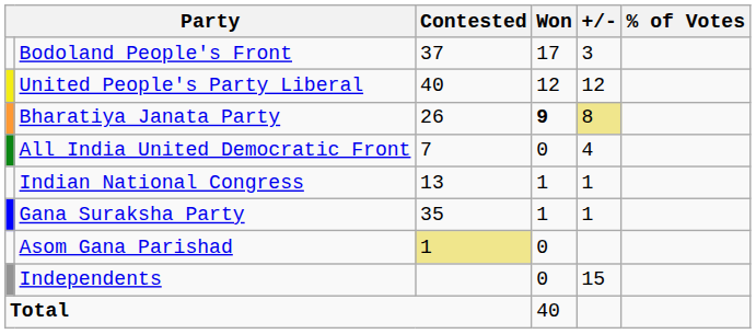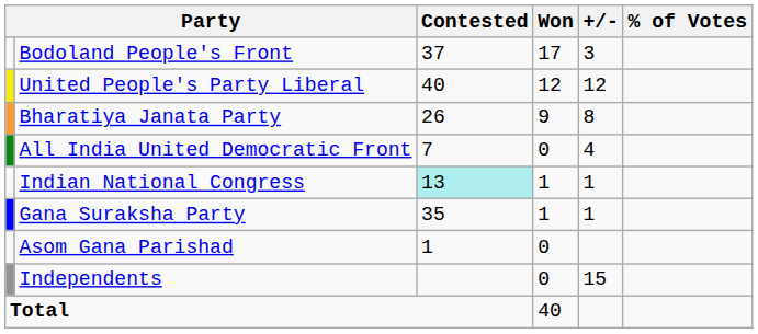Bharatiya Janata Party | Won: bold -> normal
Bharatiya Janata Party | +/-: khaki background -> no background
Indian National Congress | Contested: no background -> paleturquoise background
Asom Gana Parishad | Contested: khaki background -> no background
